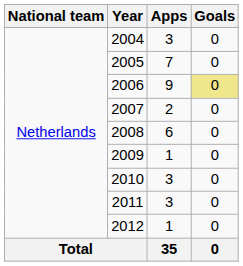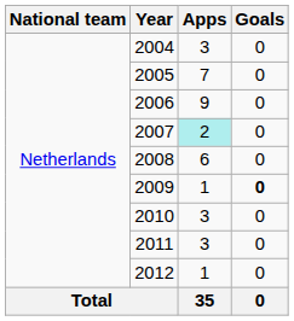2006 | Goals: khaki background -> no background
2007 | Apps: no background -> paleturquoise background
2009 | Goals: normal -> bold
